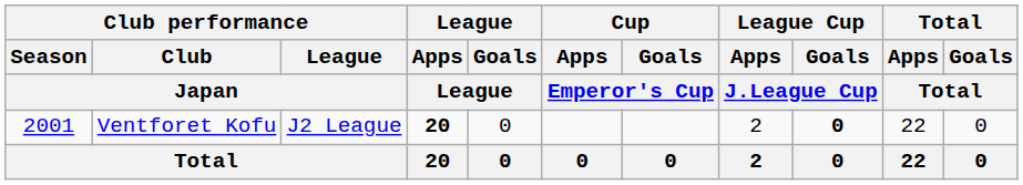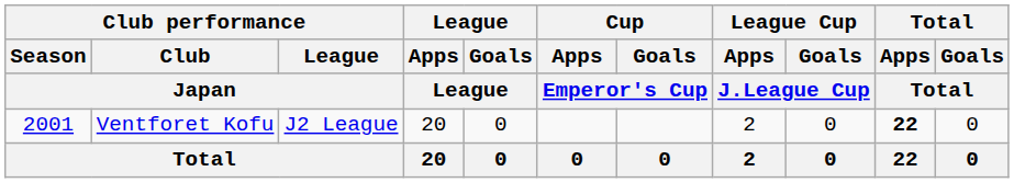Ventforet Kofu | League / Apps / League: bold -> normal
Ventforet Kofu | League Cup / Goals / J.League Cup: bold -> normal
Ventforet Kofu | Total / Apps / Total: normal -> bold
